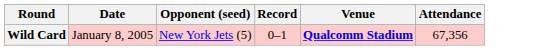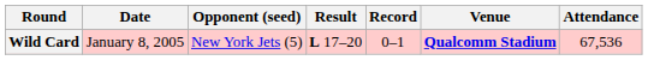+ column: Result | L 17–20
Wild Card | Attendance: 67,356 -> 67,536
